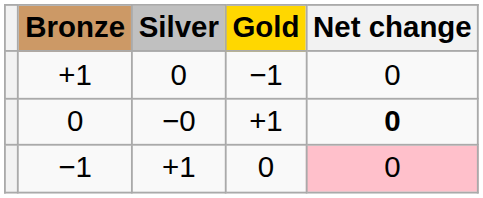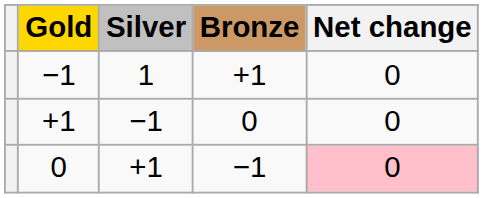columns swapped: Gold <-> Bronze
row 2 | Silver: 0 -> 1
row 3 | Silver: −0 -> −1
row 3 | Net change: bold -> normal
